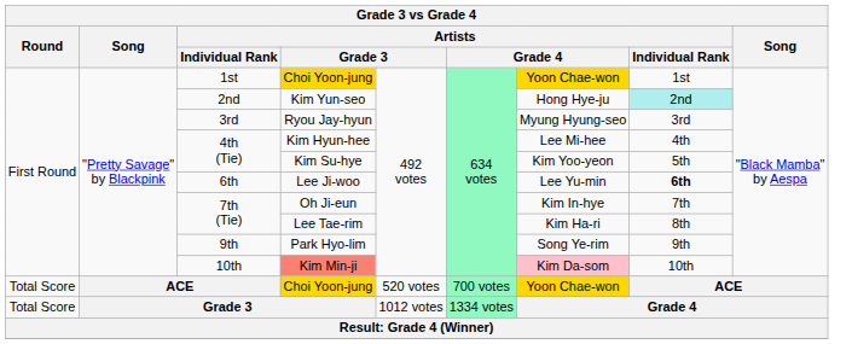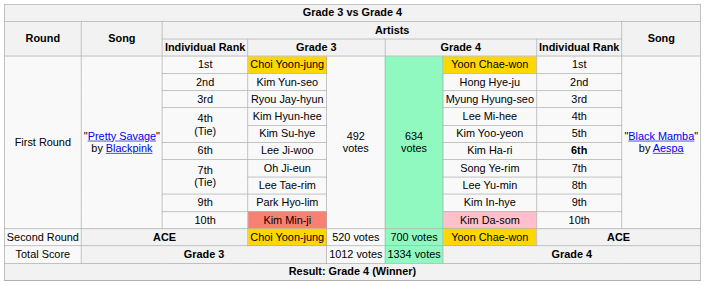Kim Yun-seo | column 8: paleturquoise background -> no background
Lee Ji-woo | column 7: Lee Yu-min -> Kim Ha-ri
Oh Ji-eun | column 7: Kim In-hye -> Song Ye-rim
Lee Tae-rim | column 7: Kim Ha-ri -> Lee Yu-min
Park Hyo-lim | column 7: Song Ye-rim -> Kim In-hye
ACE / Choi Yoon-jung | Round: Total Score -> Second Round
